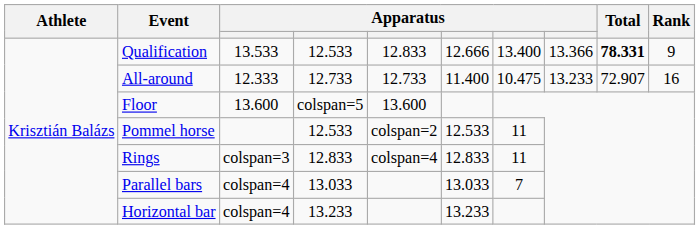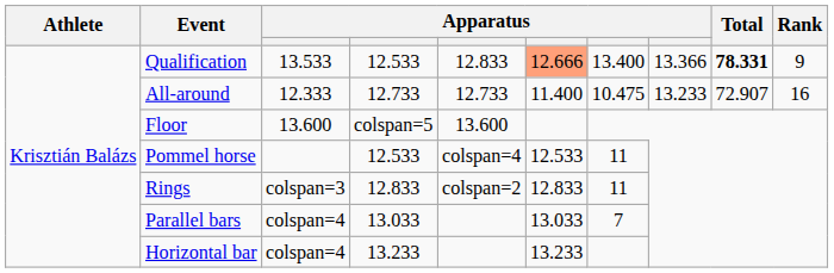Qualification | column 6: no background -> lightsalmon background
Pommel horse | column 5: colspan=2 -> colspan=4
Rings | column 5: colspan=4 -> colspan=2
